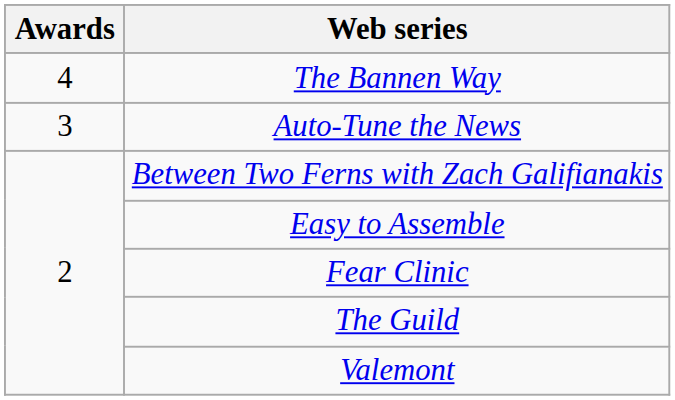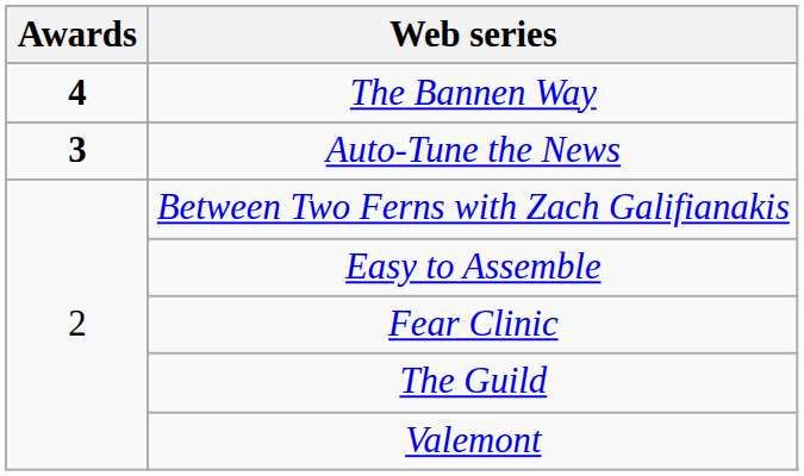The Bannen Way | Awards: normal -> bold
Auto-Tune the News | Awards: normal -> bold
